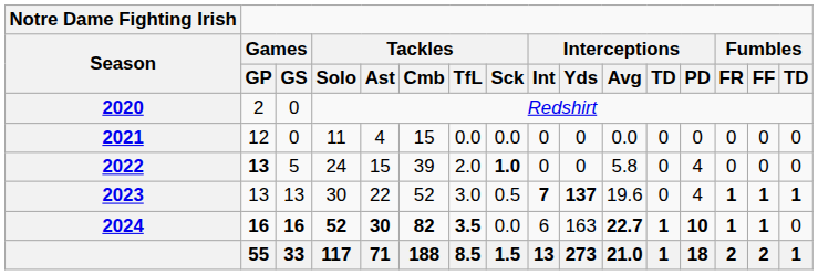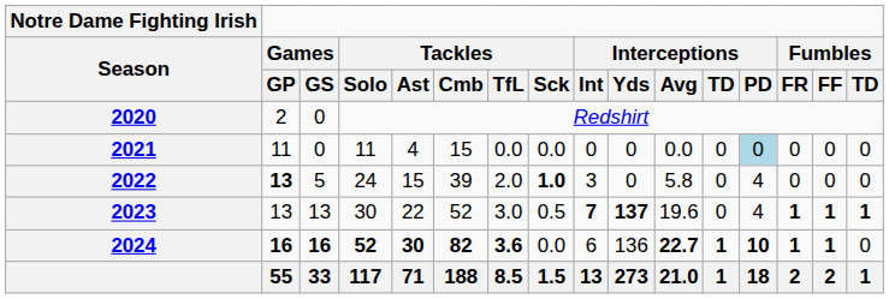2021 | Games / GP: 12 -> 11
2021 | Interceptions / PD: no background -> lightblue background
2022 | Interceptions / Int: 0 -> 3
2024 | Tackles / TfL: 3.5 -> 3.6
2024 | Interceptions / Yds: 163 -> 136
